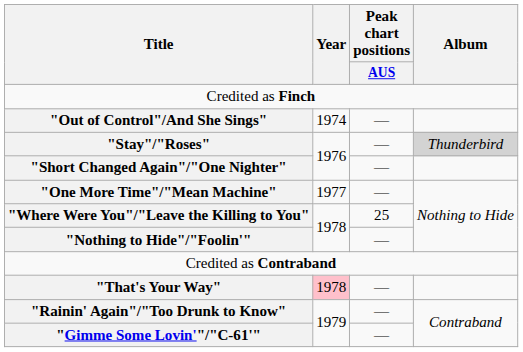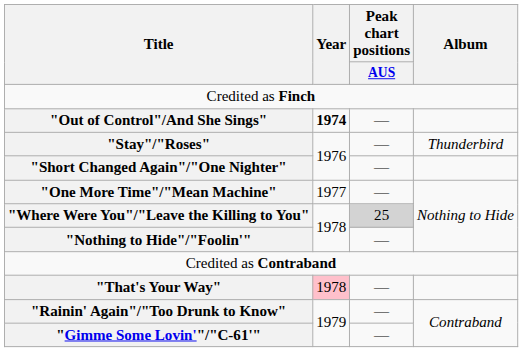"Out of Control"/And She Sings" | Year: normal -> bold
"Stay"/"Roses" | Album: lightgrey background -> no background
"Where Were You"/"Leave the Killing to You" | Peak chart positions / AUS: no background -> lightgrey background
